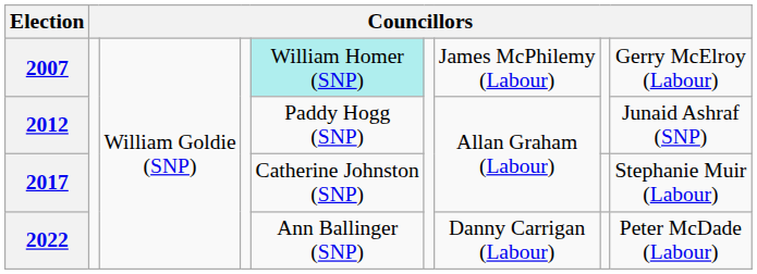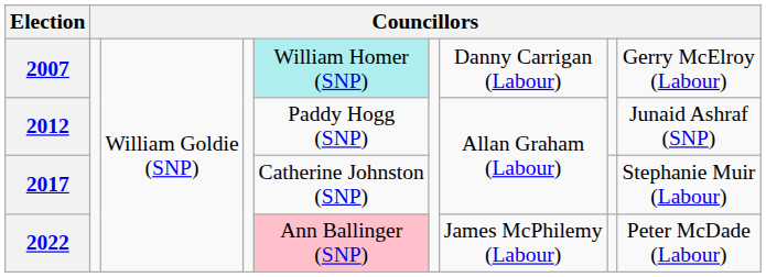2007 | column 7: James McPhilemy (Labour) -> Danny Carrigan (Labour)
2022 | column 5: no background -> pink background
2022 | column 7: Danny Carrigan (Labour) -> James McPhilemy (Labour)
